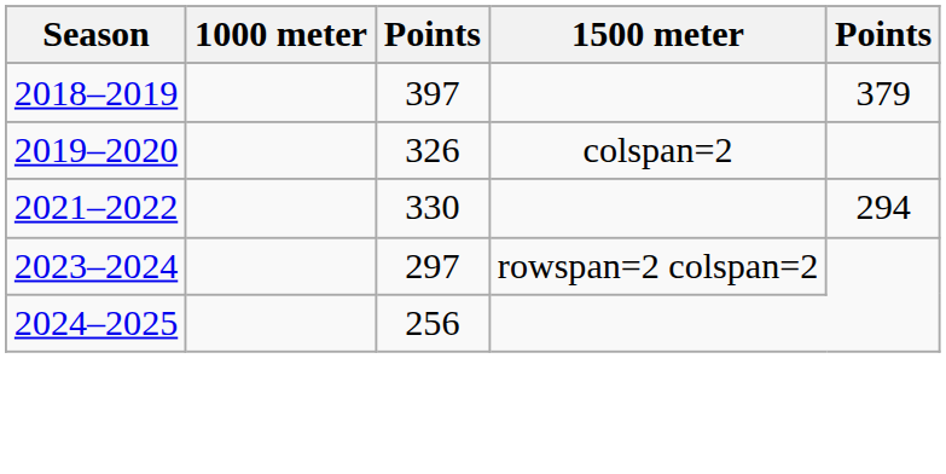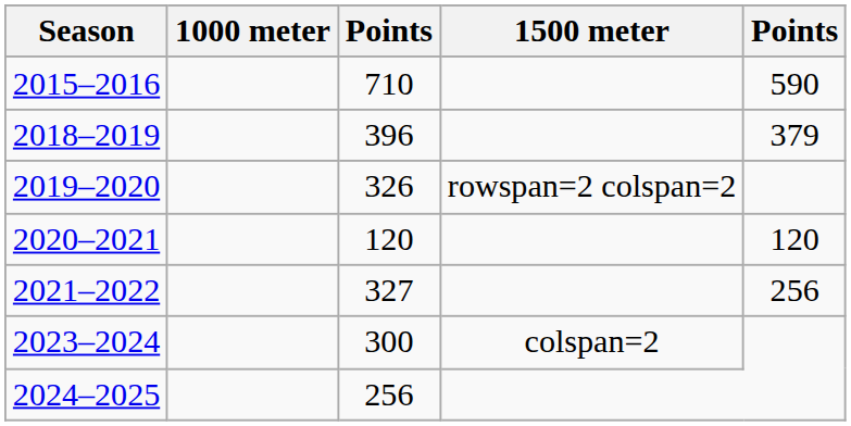+ row: 2015–2016 | 710 | 590
2018–2019 | column 3: 397 -> 396
2019–2020 | 1500 meter: colspan=2 -> rowspan=2 colspan=2
+ row: 2020–2021 | 120 | 120
2021–2022 | column 3: 330 -> 327
2021–2022 | column 5: 294 -> 256
2023–2024 | column 3: 297 -> 300
2023–2024 | 1500 meter: rowspan=2 colspan=2 -> colspan=2
